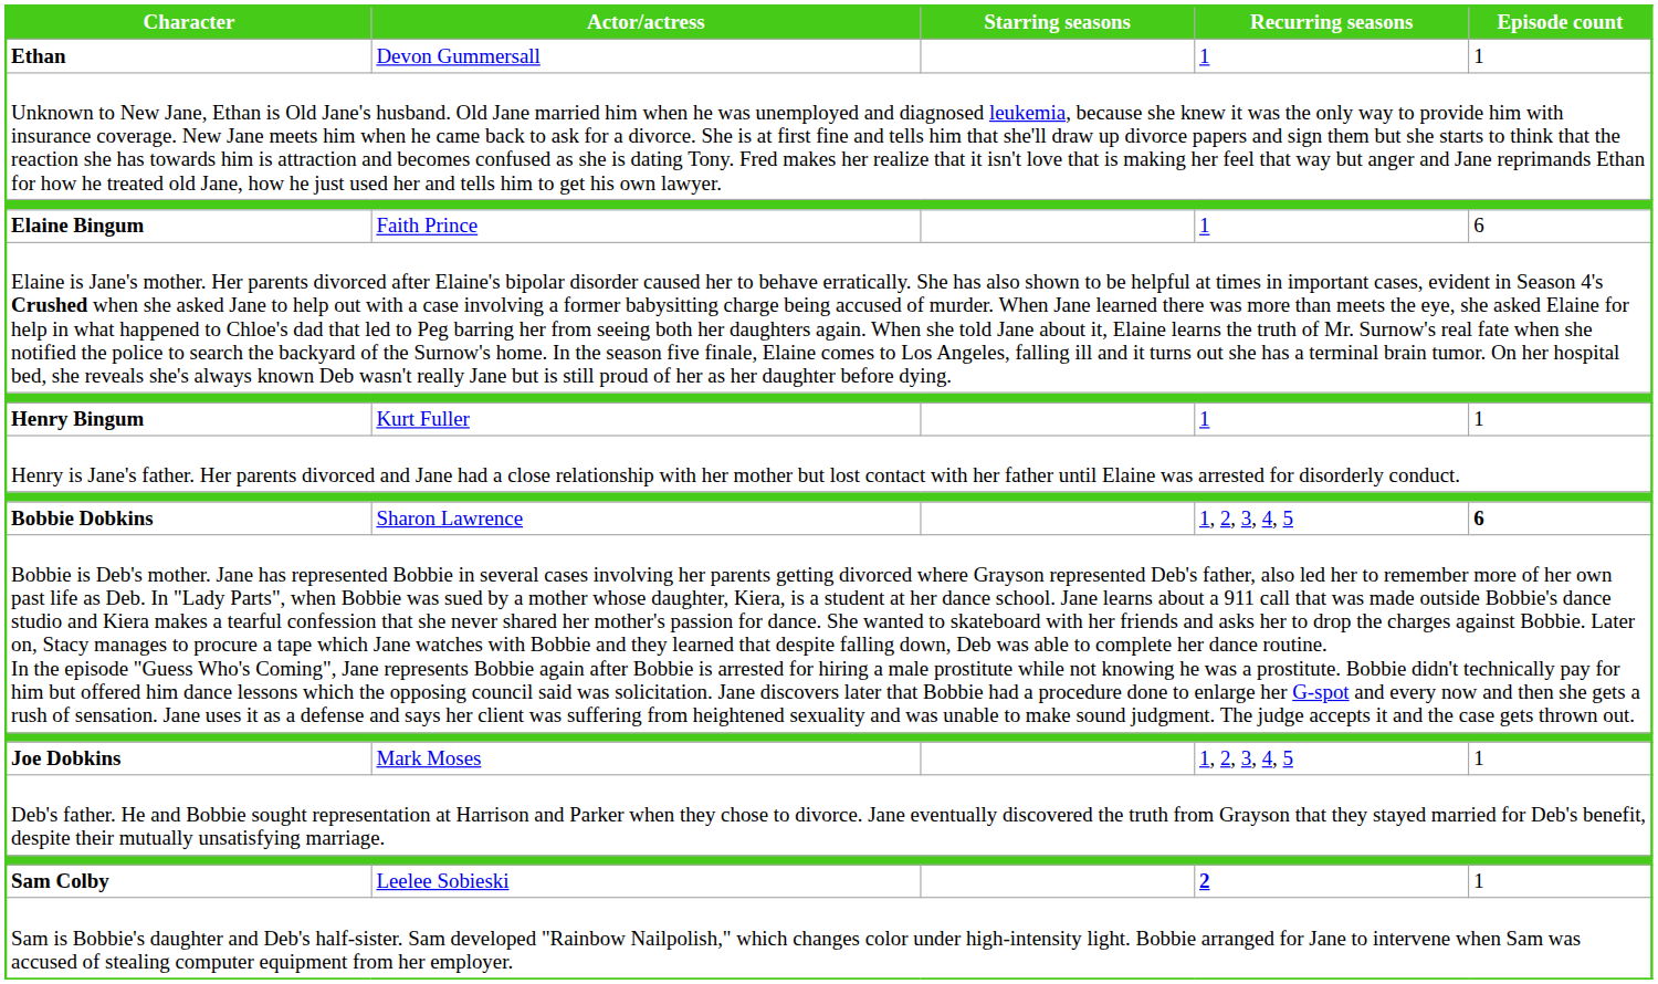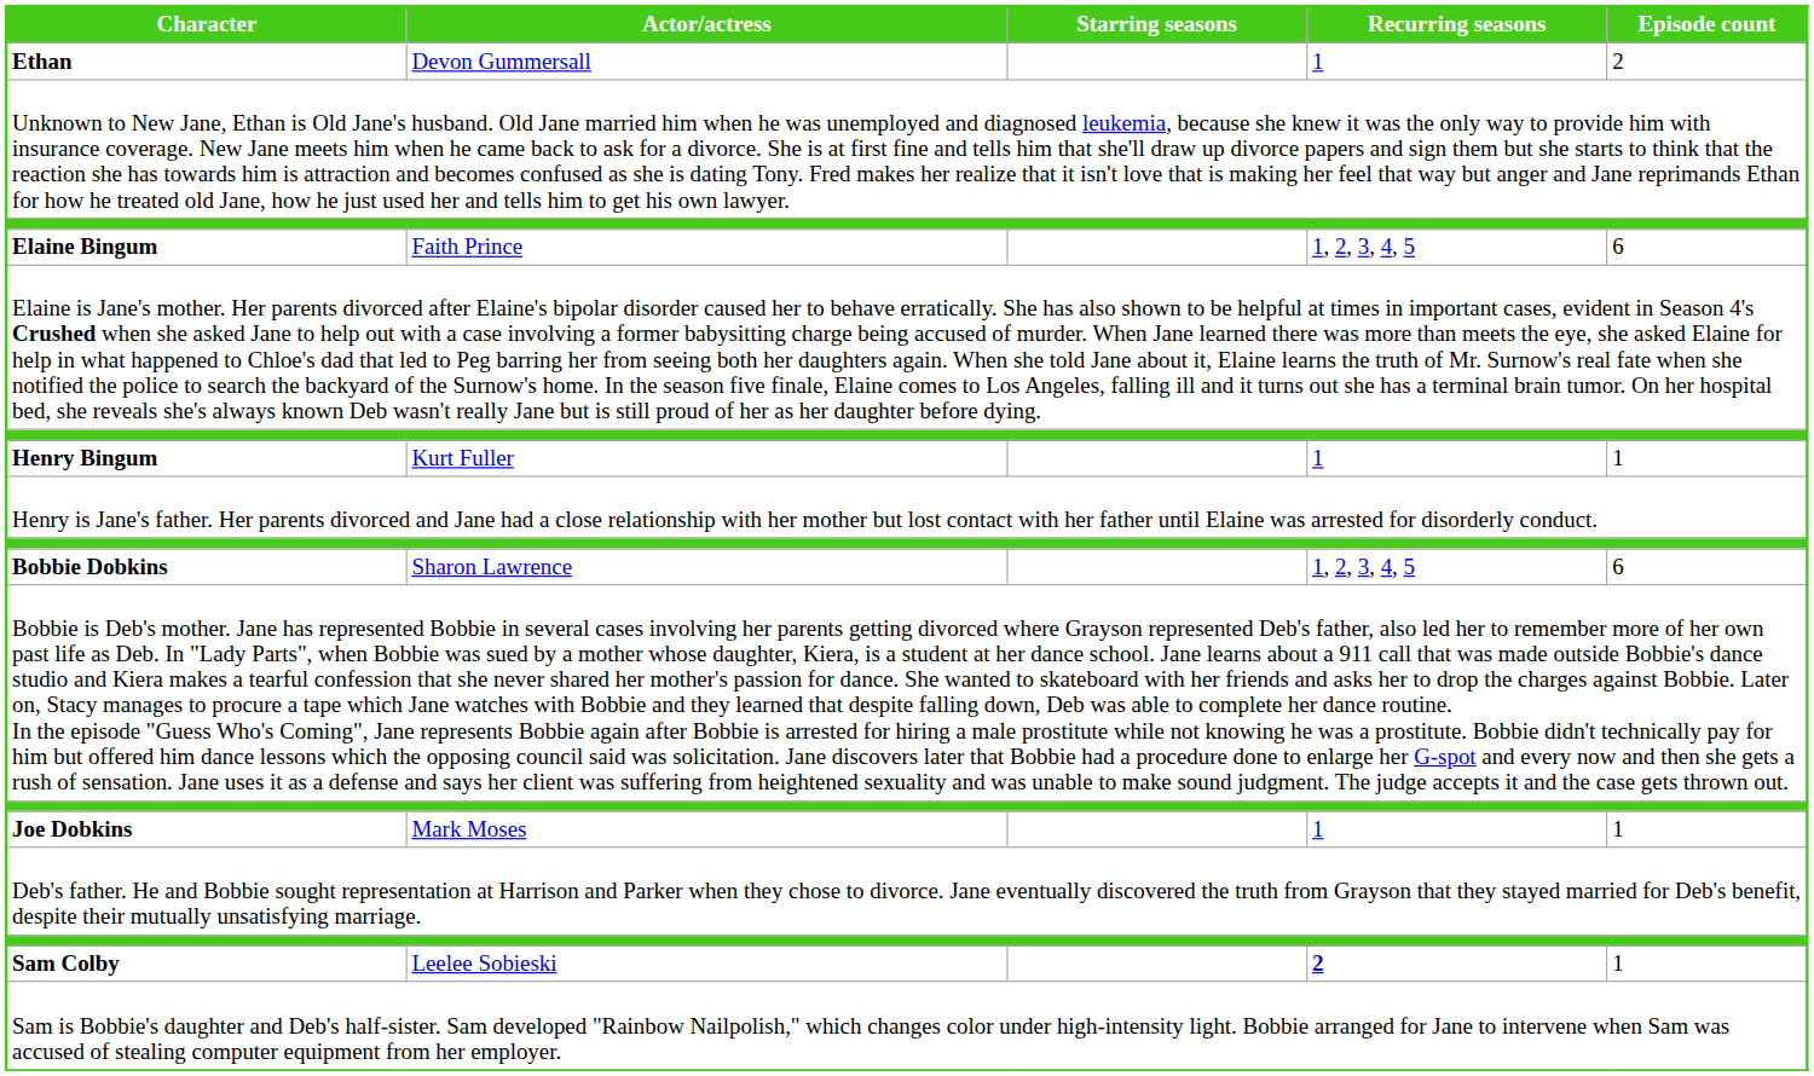Ethan | Episode count: 1 -> 2
Elaine Bingum | Recurring seasons: 1 -> 1, 2, 3, 4, 5
Bobbie Dobkins | Episode count: bold -> normal
Joe Dobkins | Recurring seasons: 1, 2, 3, 4, 5 -> 1
